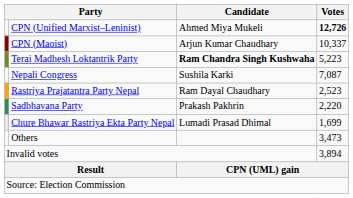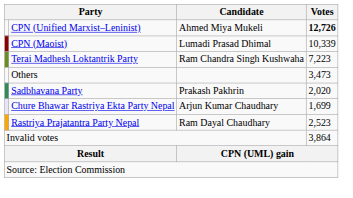CPN (Maoist) | Candidate: Arjun Kumar Chaudhary -> Lumadi Prasad Dhimal
CPN (Maoist) | Votes: 10,337 -> 10,339
Terai Madhesh Loktantrik Party | Candidate: bold -> normal
Terai Madhesh Loktantrik Party | Votes: 5,223 -> 7,223
- row: Nepali Congress | Sushila Karki | 7,087
rows swapped: Rastriya Prajatantra Party Nepal <-> Others
Sadbhavana Party | Votes: 2,220 -> 2,020
Chure Bhawar Rastriya Ekta Party Nepal | Candidate: Lumadi Prasad Dhimal -> Arjun Kumar Chaudhary
Invalid votes | Votes: 3,894 -> 3,864
